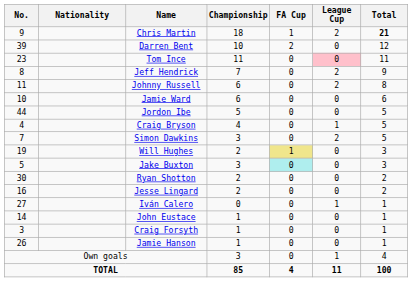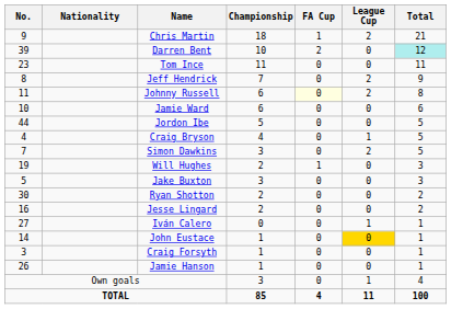Chris Martin | Total: bold -> normal
Darren Bent | Total: no background -> paleturquoise background
Tom Ince | League Cup: pink background -> no background
Johnny Russell | FA Cup: no background -> lightyellow background
Will Hughes | FA Cup: khaki background -> no background
Jake Buxton | FA Cup: paleturquoise background -> no background
John Eustace | League Cup: no background -> gold background
